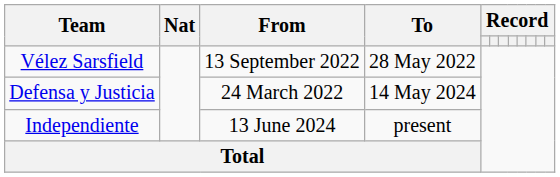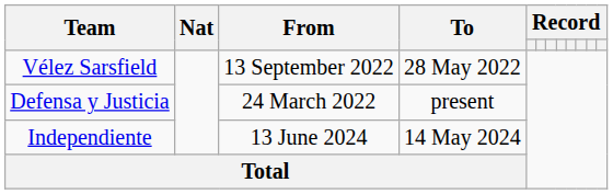Defensa y Justicia | To: 14 May 2024 -> present
Independiente | To: present -> 14 May 2024
